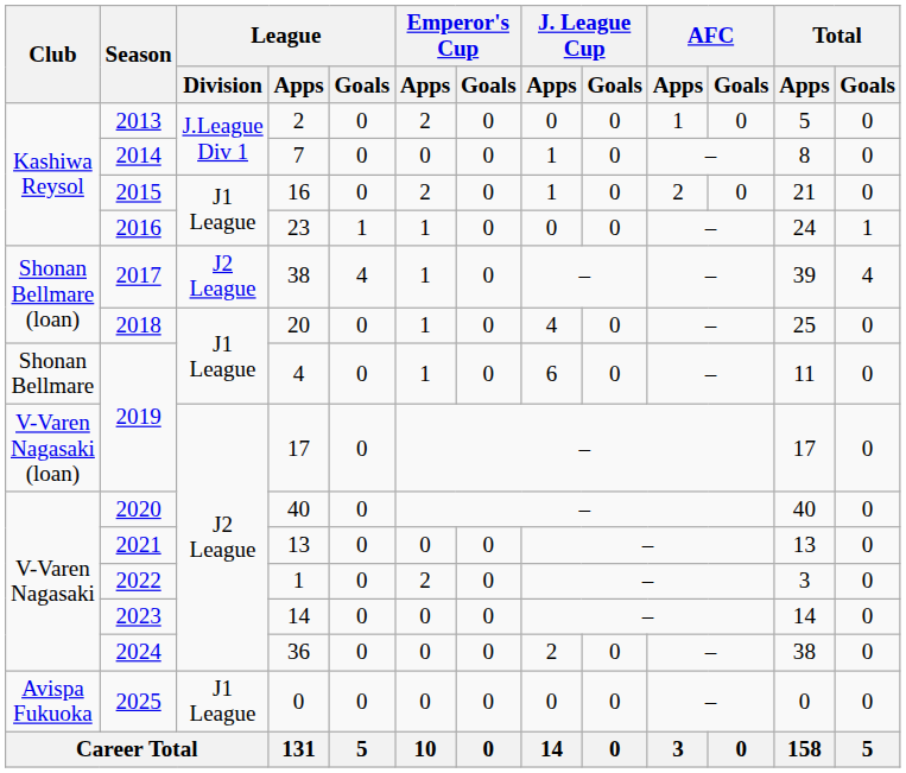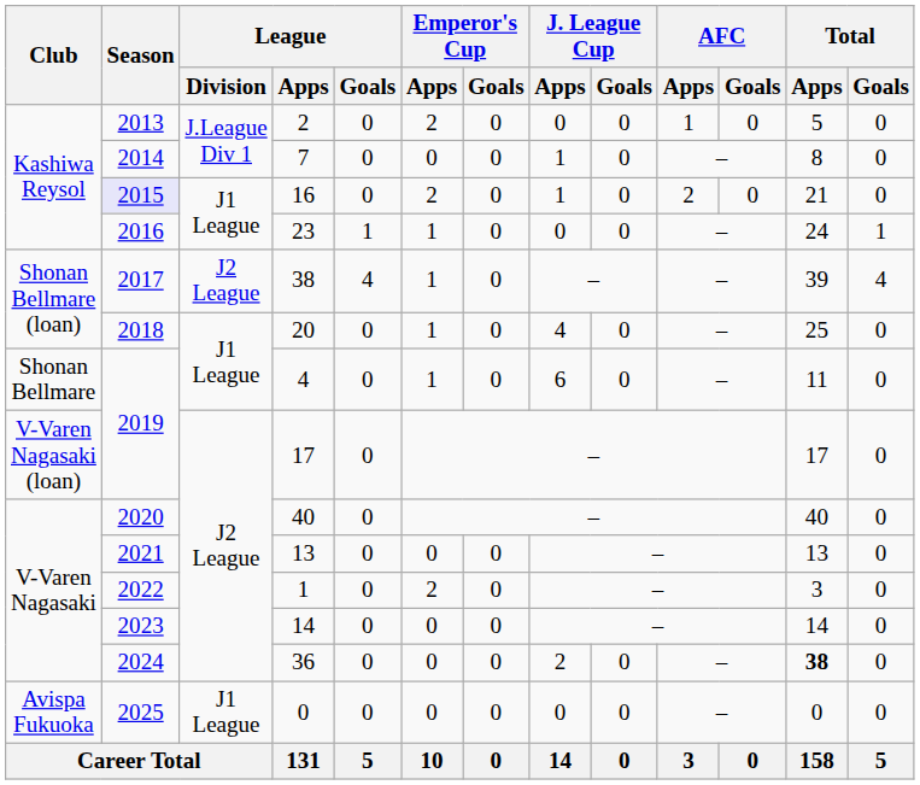16 | Season: no background -> lavender background
36 | Total / Apps: normal -> bold
